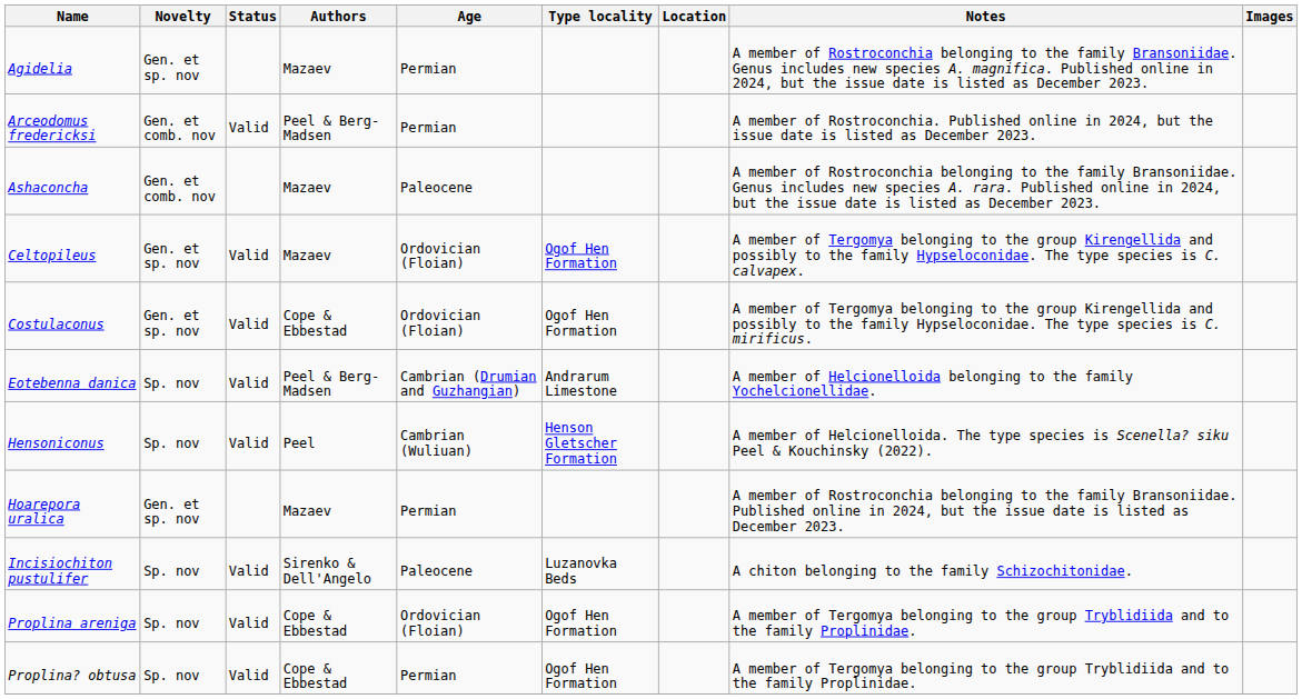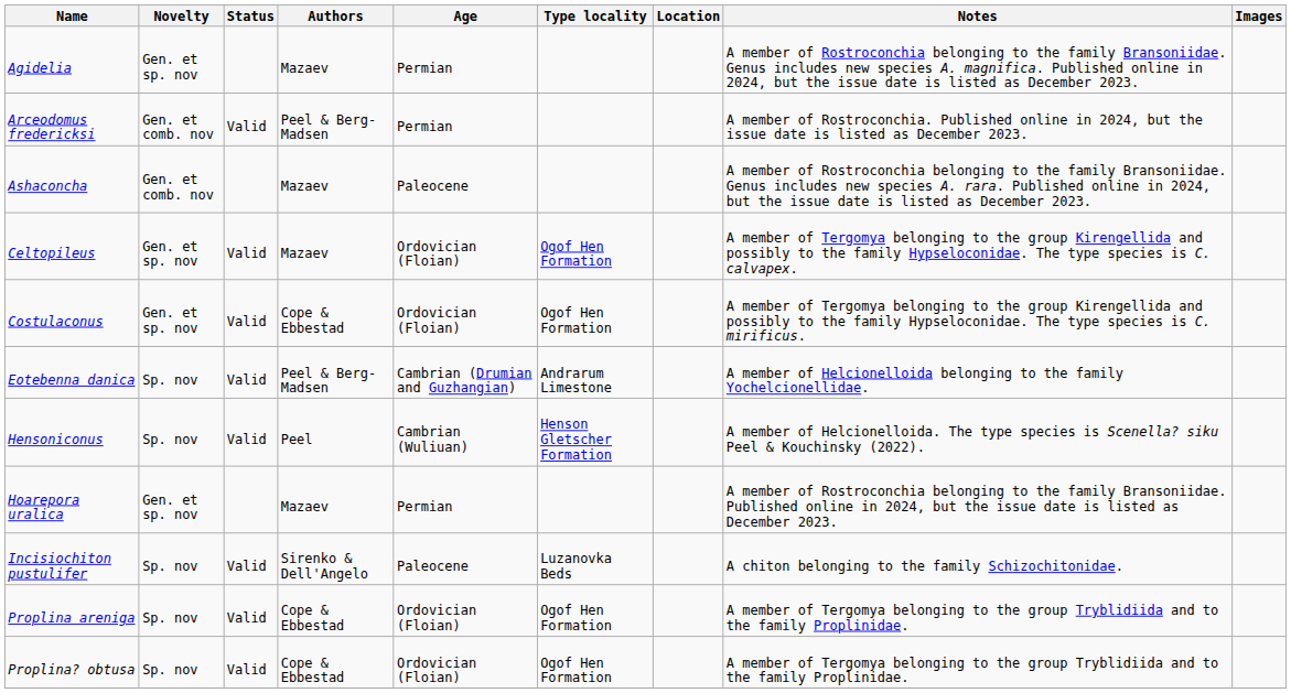Proplina? obtusa | Age: Permian -> Ordovician (Floian)
